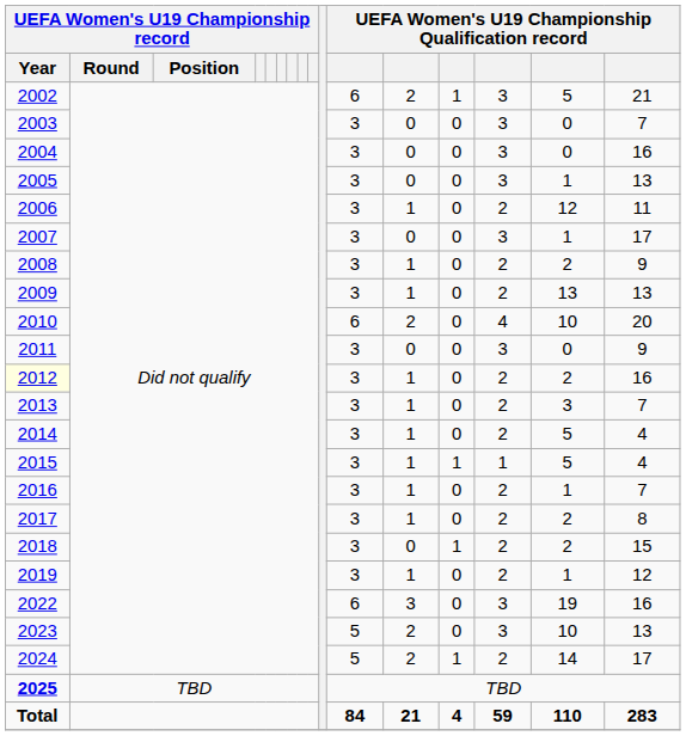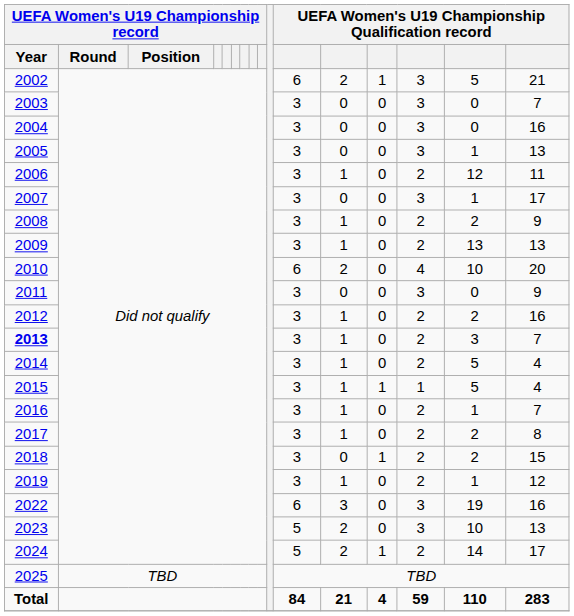2012 | UEFA Women's U19 Championship record / Year: lightyellow background -> no background
2013 | UEFA Women's U19 Championship record / Year: normal -> bold
2025 | UEFA Women's U19 Championship record / Year: bold -> normal
